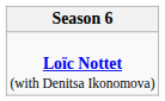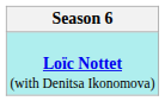Loïc Nottet (with Denitsa Ikonomova) | column 1: no background -> paleturquoise background
